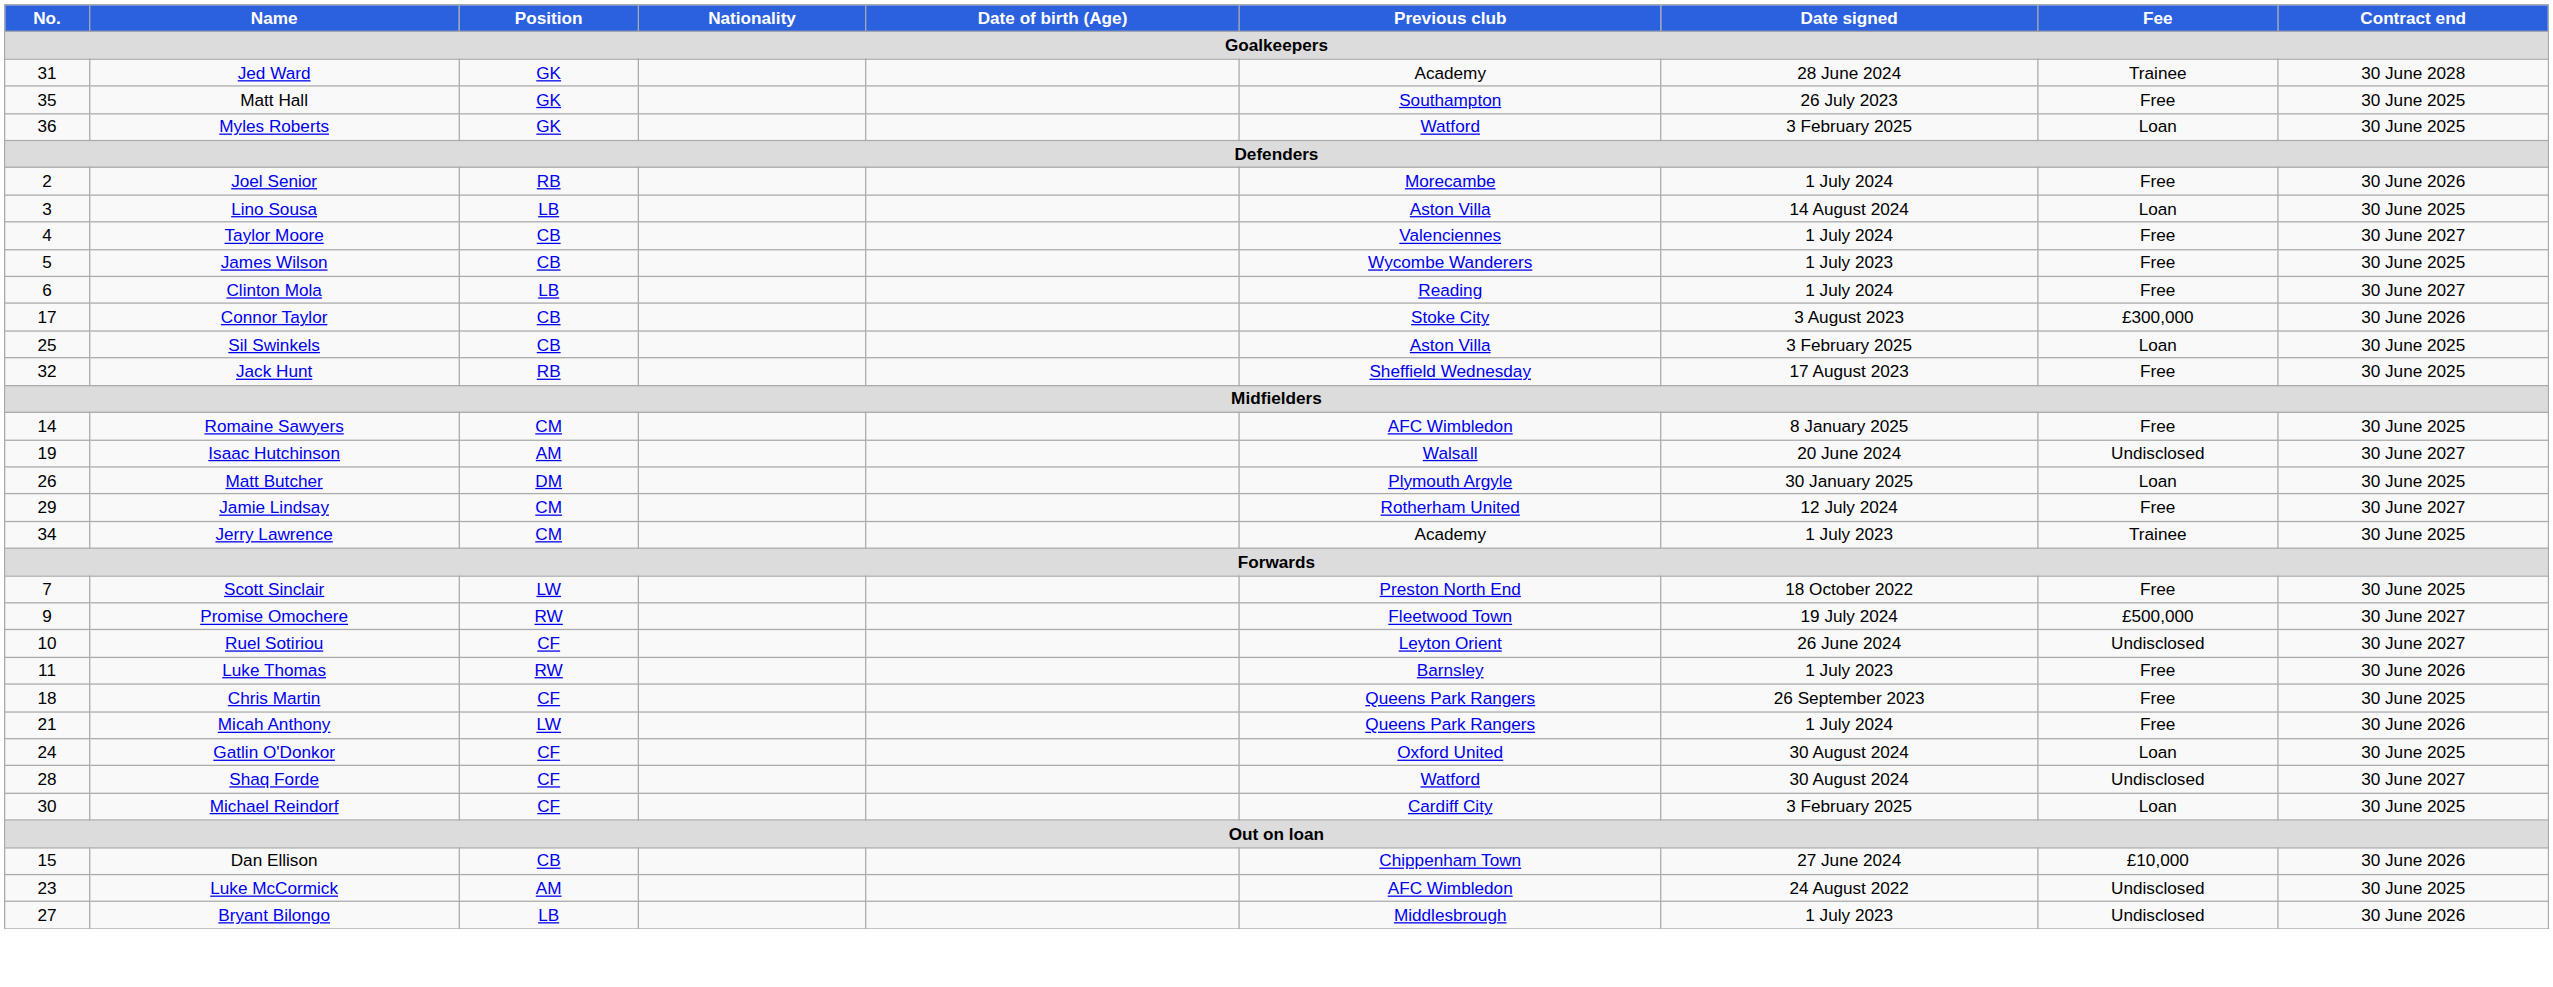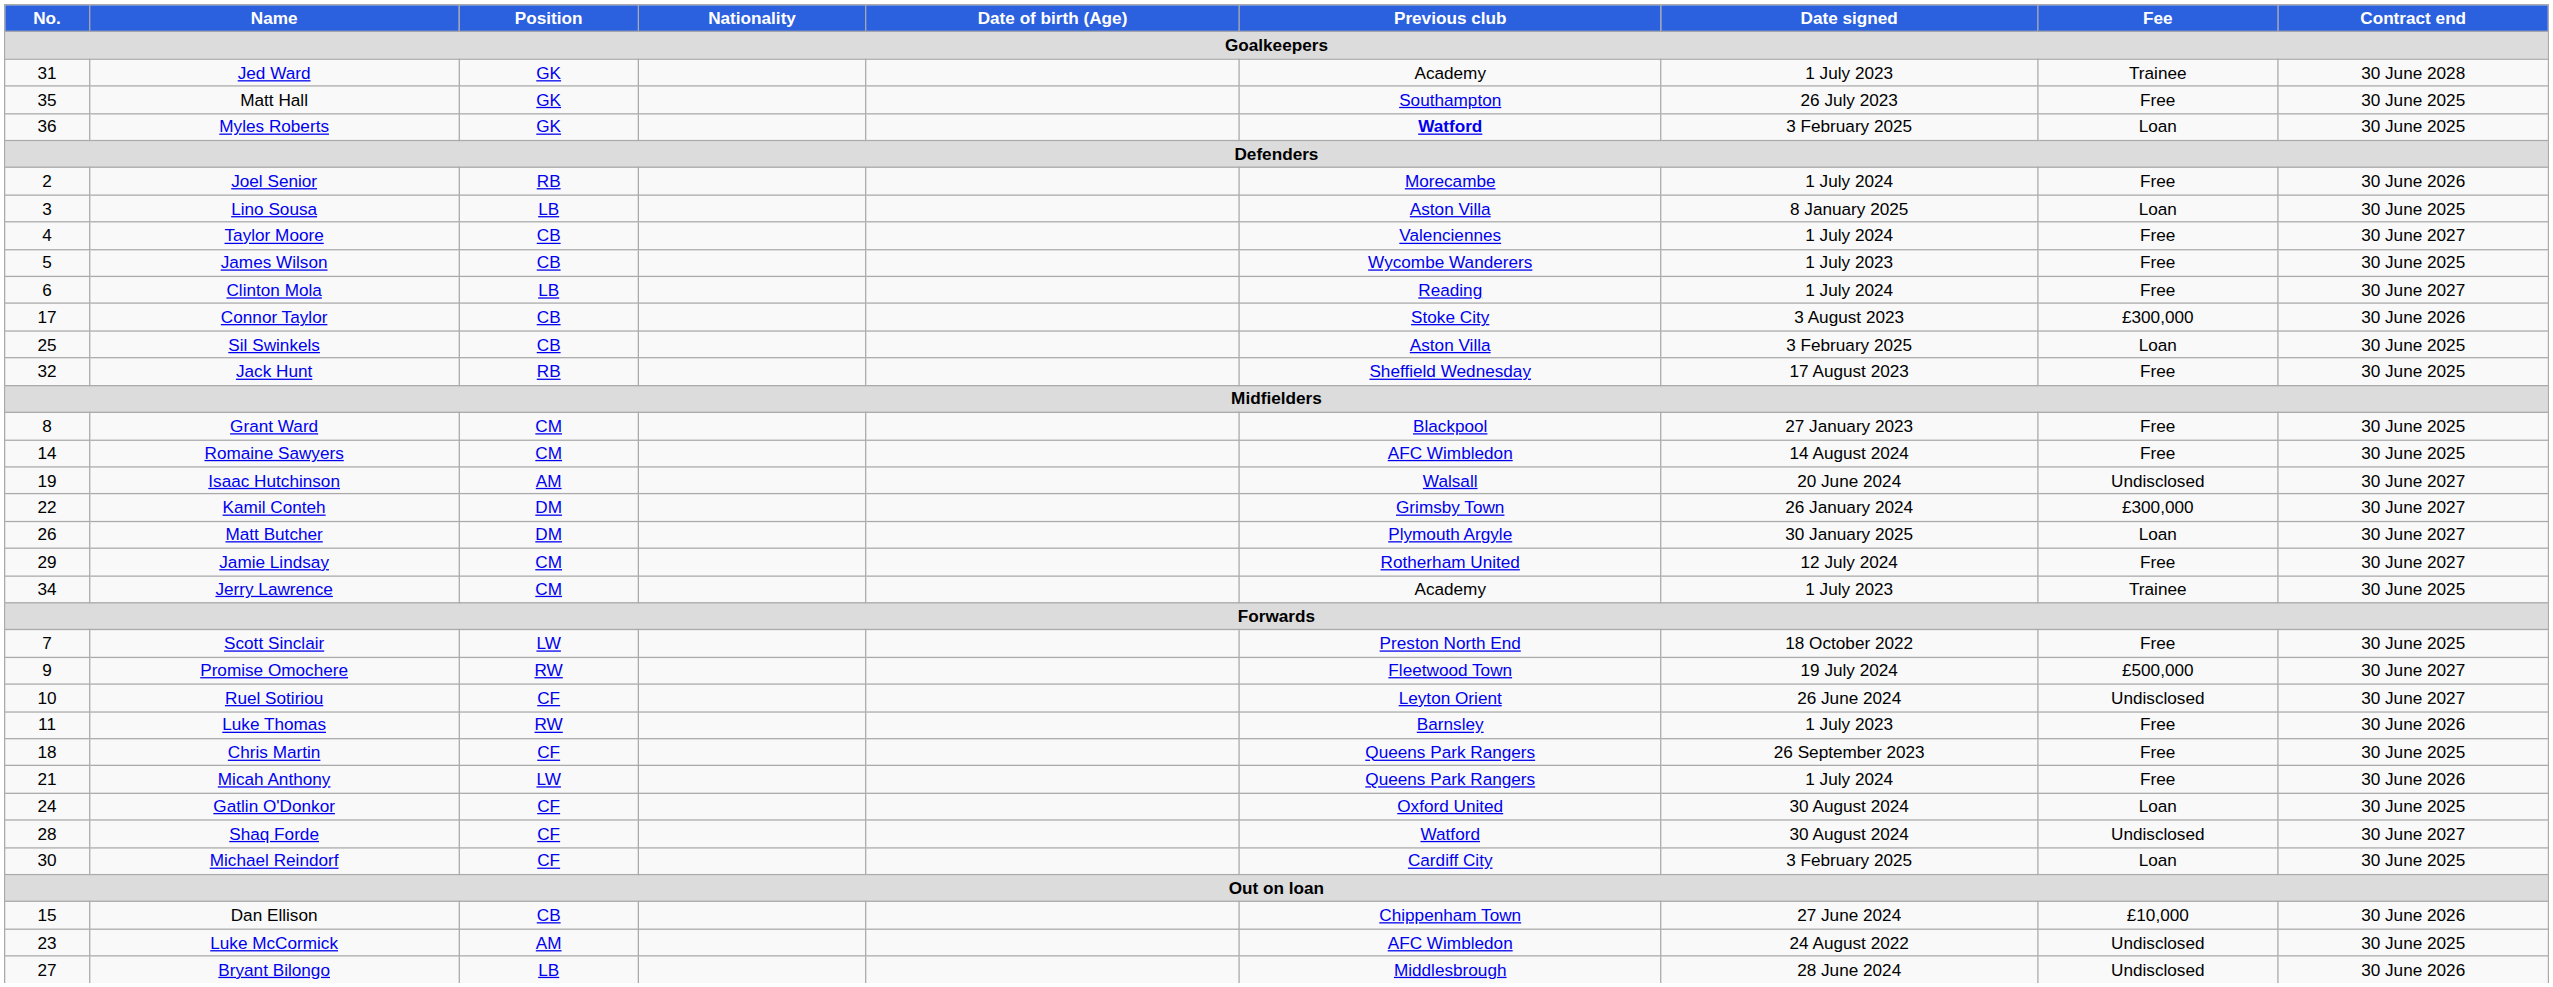Jed Ward | Date signed: 28 June 2024 -> 1 July 2023
Myles Roberts | Previous club: normal -> bold
Lino Sousa | Date signed: 14 August 2024 -> 8 January 2025
+ row: 8 | Grant Ward | CM | Blackpool | 27 January 2023 | Free | 30 June 2025
Romaine Sawyers | Date signed: 8 January 2025 -> 14 August 2024
+ row: 22 | Kamil Conteh | DM | Grimsby Town | 26 January 2024 | £300,000 | 30 June 2027
Matt Butcher | Contract end: 30 June 2025 -> 30 June 2027
Bryant Bilongo | Date signed: 1 July 2023 -> 28 June 2024
